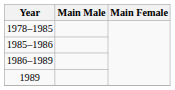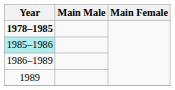1978–1985 | Year: normal -> bold
1985–1986 | Year: no background -> paleturquoise background
